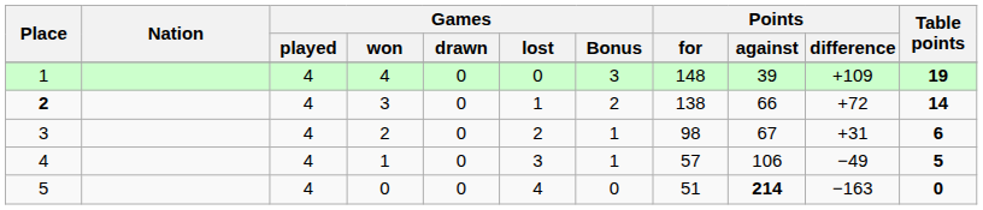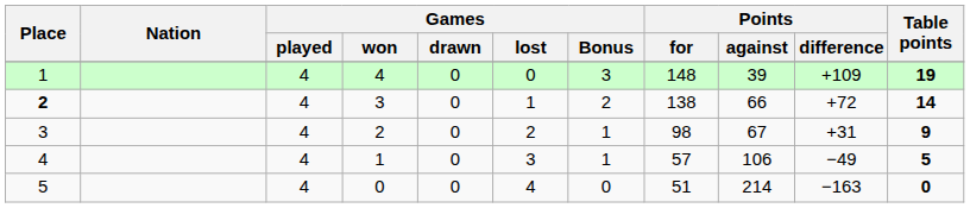row 5 | Table points: 6 -> 9
row 7 | Points / against: bold -> normal
